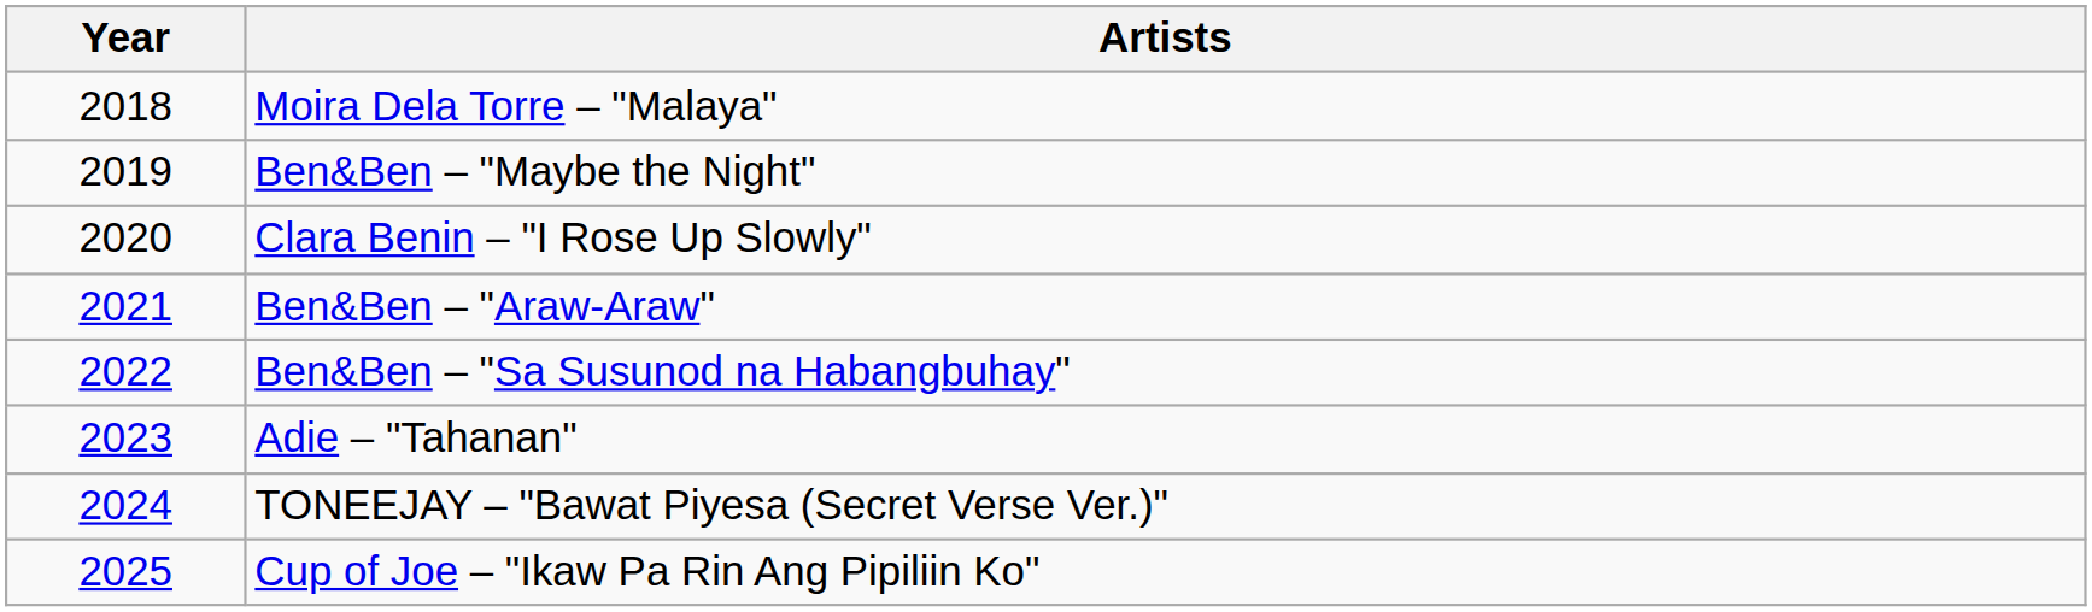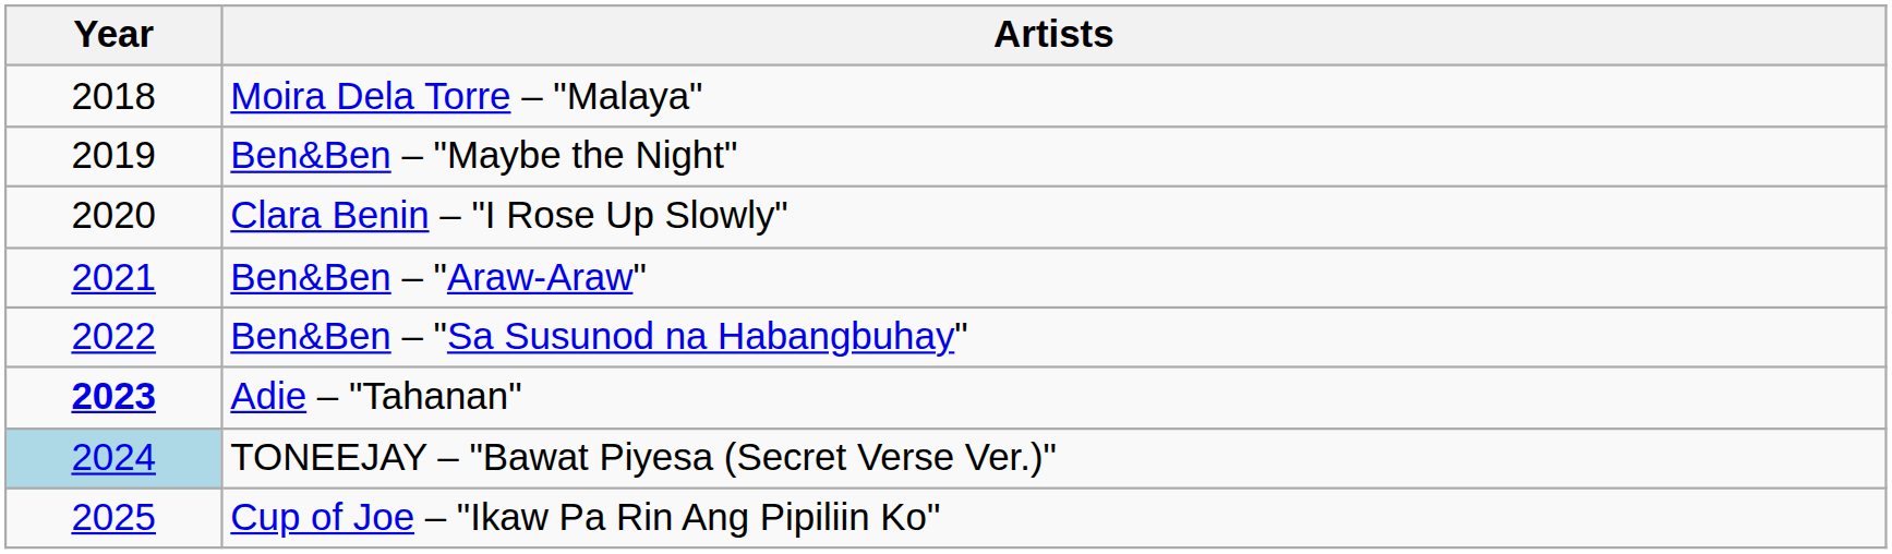Adie – "Tahanan" | Year: normal -> bold
TONEEJAY – "Bawat Piyesa (Secret Verse Ver.)" | Year: no background -> lightblue background
